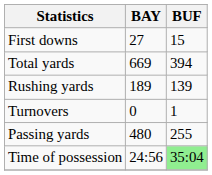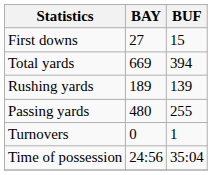rows swapped: Passing yards <-> Turnovers
Time of possession | BUF: lightgreen background -> no background
